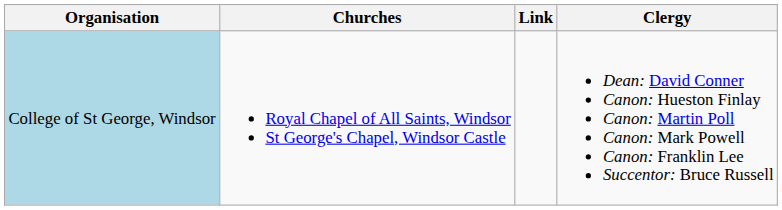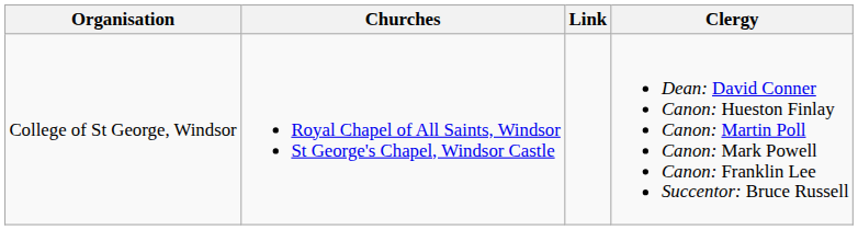row 2 | Organisation: lightblue background -> no background
